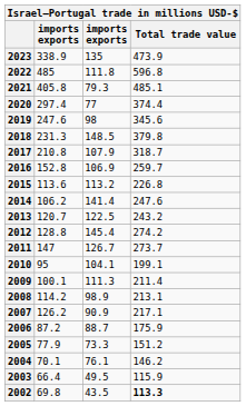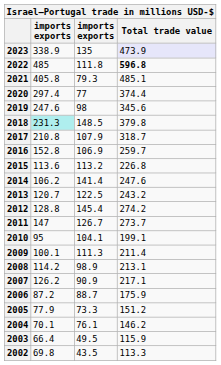2023 | Total trade value: no background -> lavender background
2022 | Total trade value: normal -> bold
2018 | column 2: no background -> paleturquoise background
2002 | Total trade value: bold -> normal
